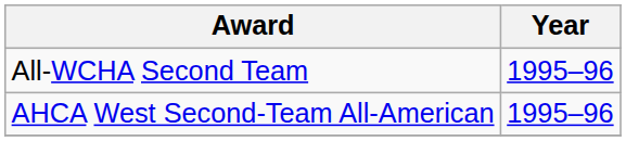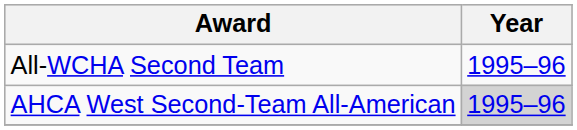row 3 | Year: no background -> lightgrey background
